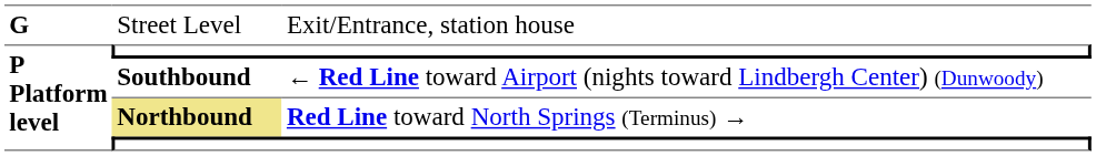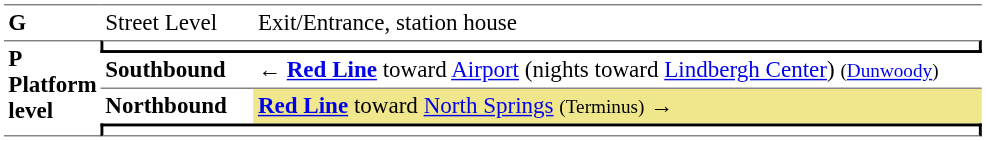Northbound | column 2: khaki background -> no background
Northbound | column 3: no background -> khaki background
